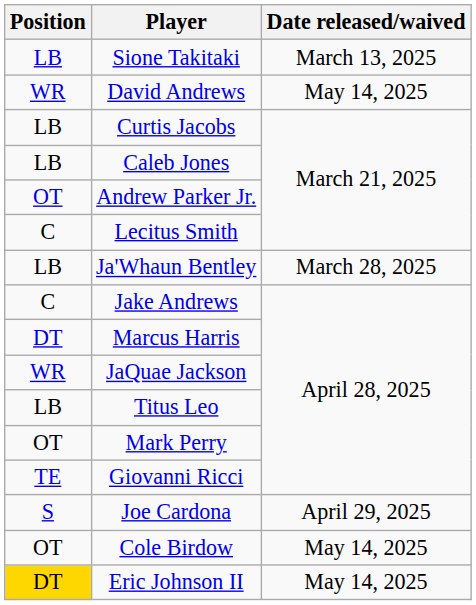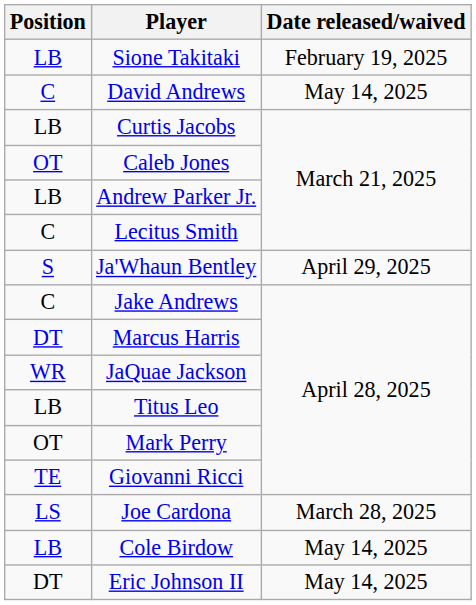Sione Takitaki | Date released/waived: March 13, 2025 -> February 19, 2025
David Andrews | Position: WR -> C
Caleb Jones | Position: LB -> OT
Andrew Parker Jr. | Position: OT -> LB
Ja'Whaun Bentley | Position: LB -> S
Ja'Whaun Bentley | Date released/waived: March 28, 2025 -> April 29, 2025
Joe Cardona | Position: S -> LS
Joe Cardona | Date released/waived: April 29, 2025 -> March 28, 2025
Cole Birdow | Position: OT -> LB
Eric Johnson II | Position: gold background -> no background
